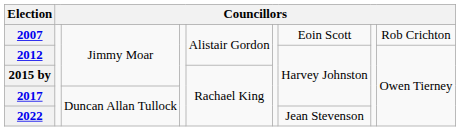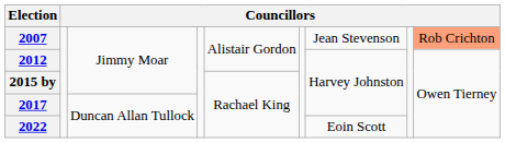2007 | column 7: Eoin Scott -> Jean Stevenson
2007 | column 9: no background -> lightsalmon background
2022 | column 7: Jean Stevenson -> Eoin Scott
